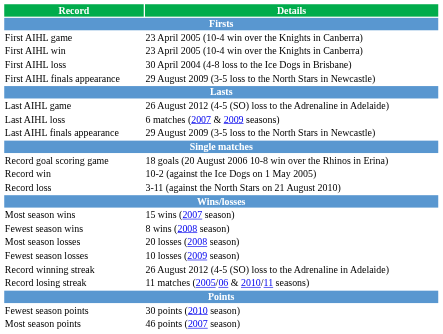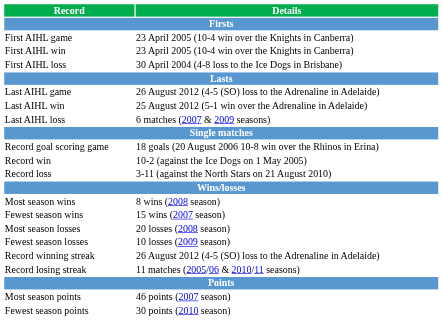- row: First AIHL finals appearance | 29 August 2009 (3-5 loss to the North Stars in Newcastle)
+ row: Last AIHL win | 25 August 2012 (5-1 win over the Adrenaline in Adelaide)
- row: Last AIHL finals appearance | 29 August 2009 (3-5 loss to the North Stars in Newcastle)
Most season wins | Details: 15 wins (2007 season) -> 8 wins (2008 season)
Fewest season wins | Details: 8 wins (2008 season) -> 15 wins (2007 season)
rows swapped: Most season points <-> Fewest season points
